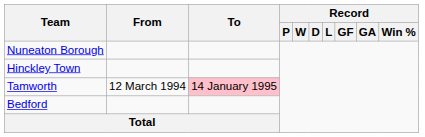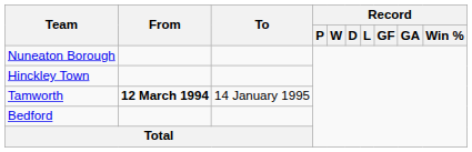Tamworth | From: normal -> bold
Tamworth | To: pink background -> no background
